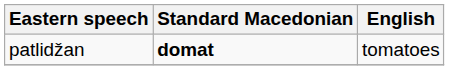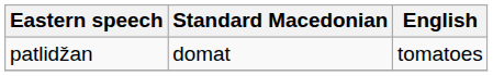patlidžan | Standard Macedonian: bold -> normal
